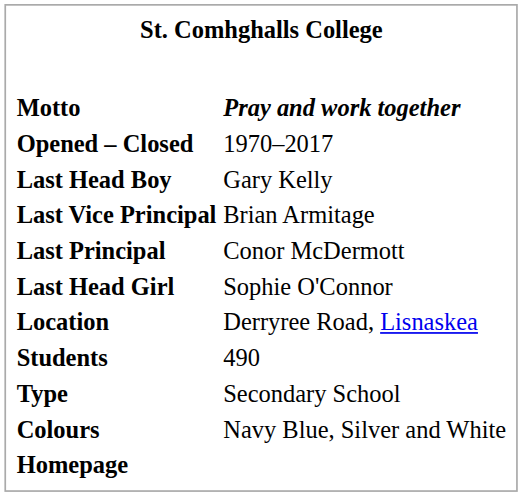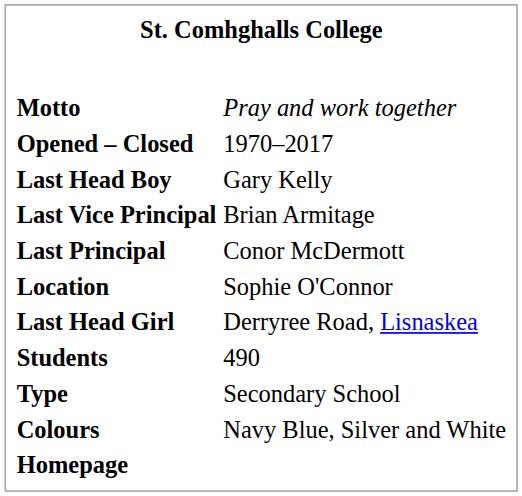row 2 | column 2: bold -> normal
row 7 | column 1: Last Head Girl -> Location
row 8 | column 1: Location -> Last Head Girl
